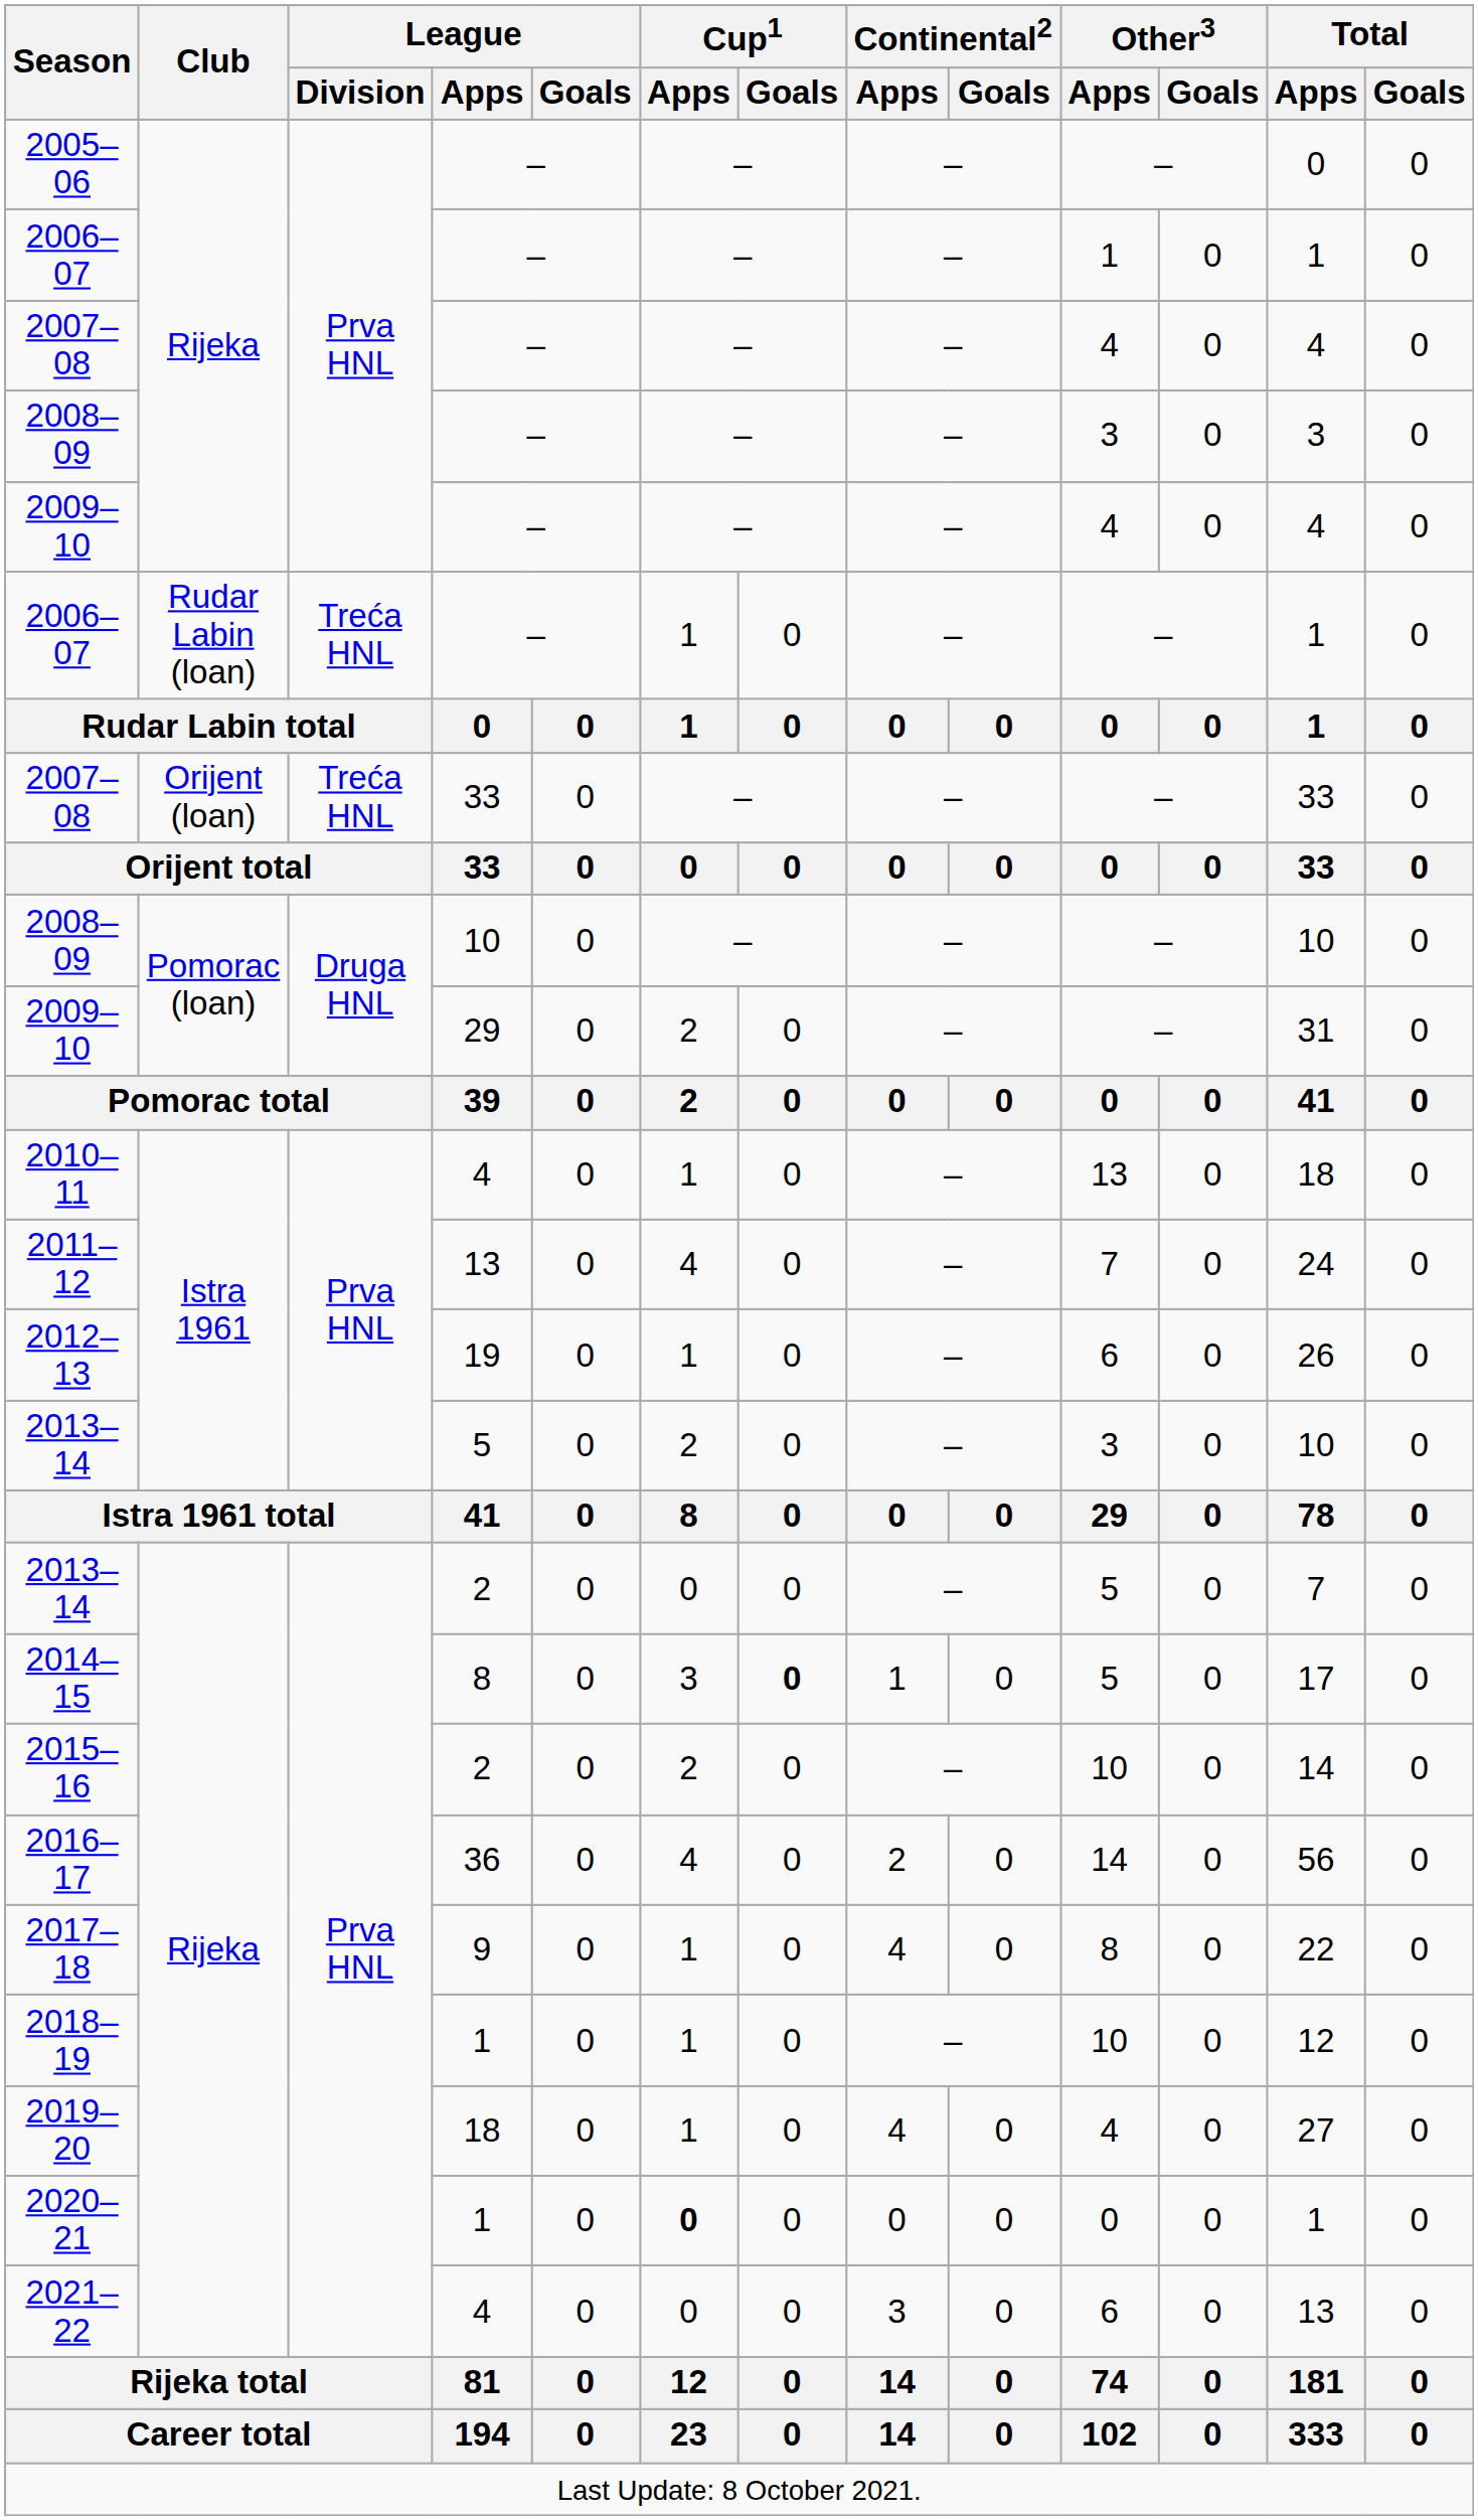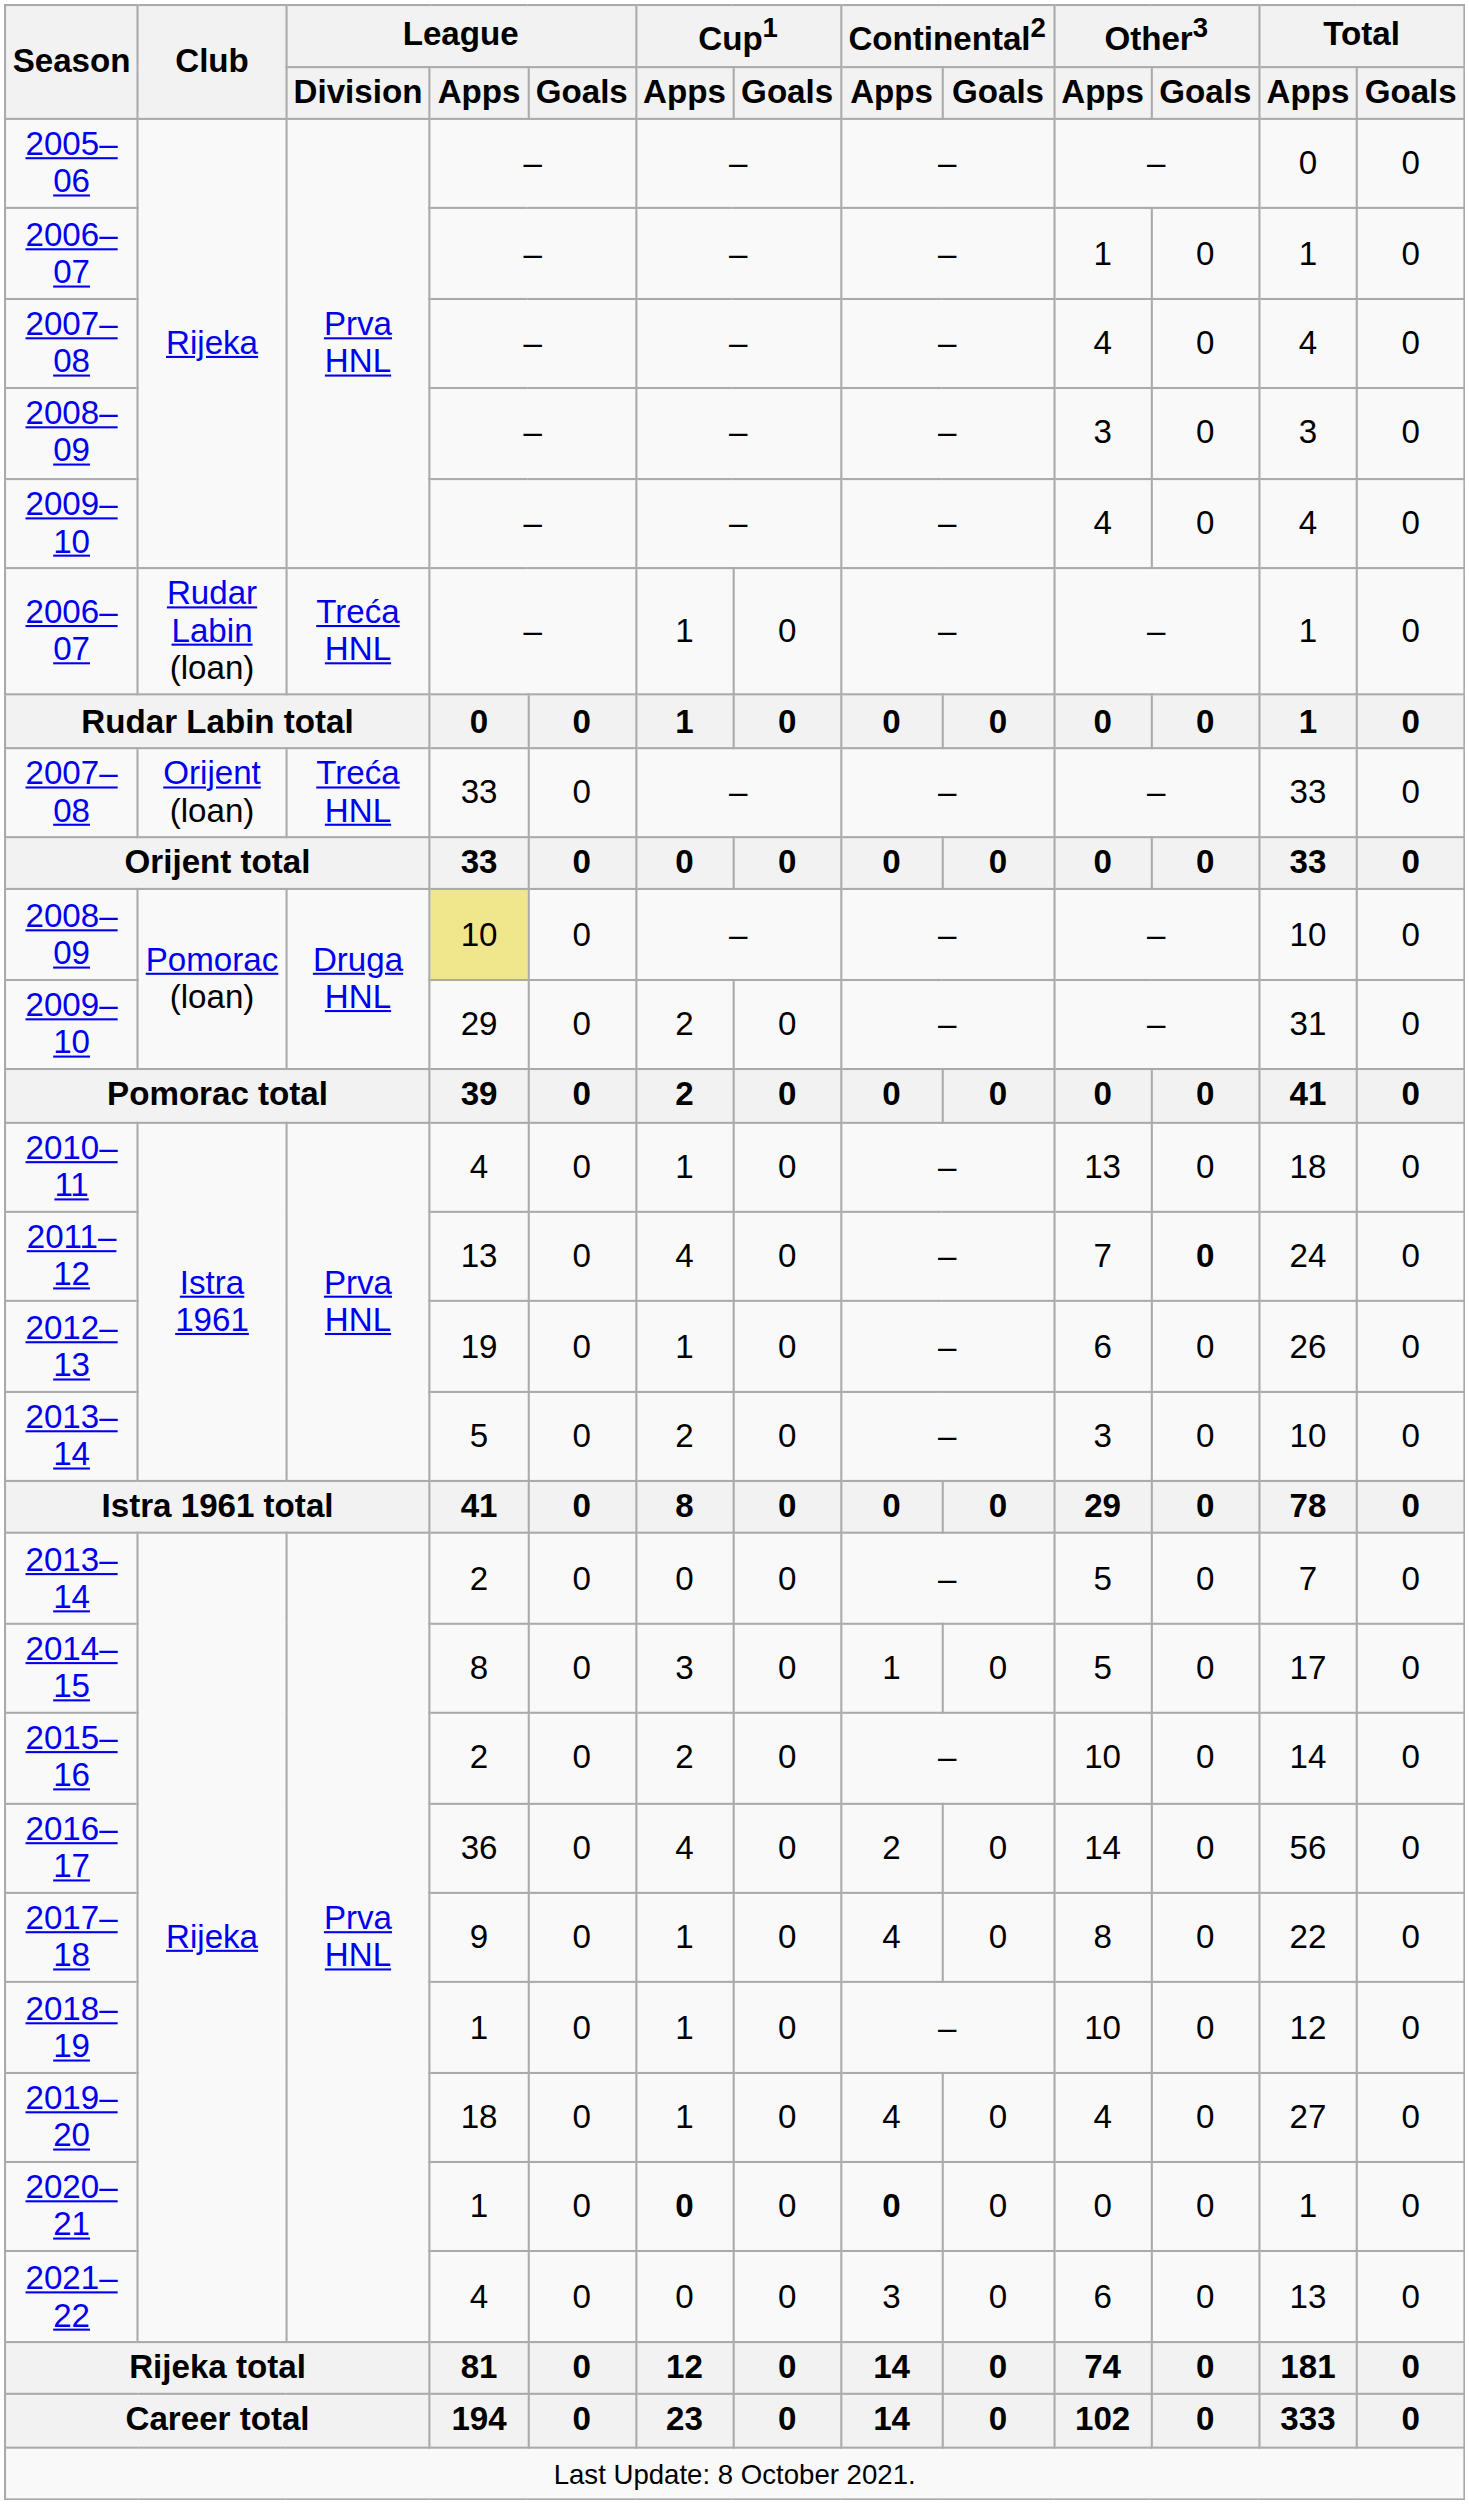2008–09 / Pomorac (loan) | League / Apps: no background -> khaki background
2011–12 | Other3 / Goals: normal -> bold
2014–15 | Cup1 / Goals: bold -> normal
2020–21 | Continental2 / Apps: normal -> bold
